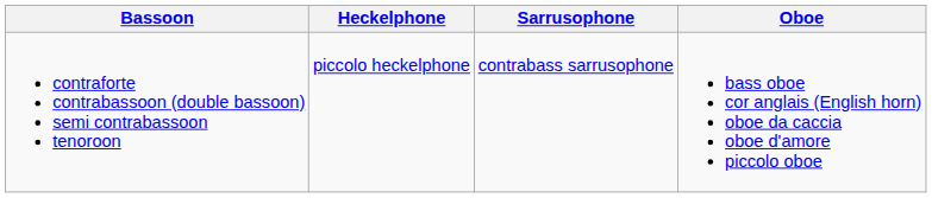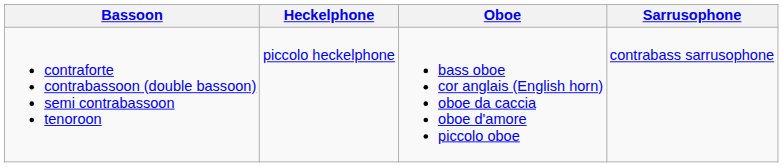columns swapped: Oboe <-> Sarrusophone
